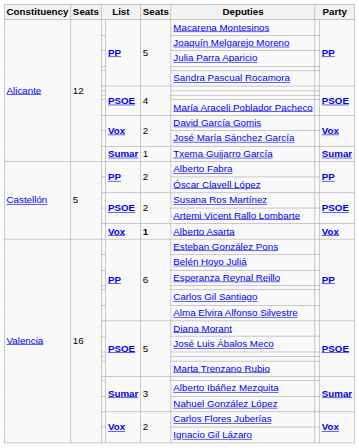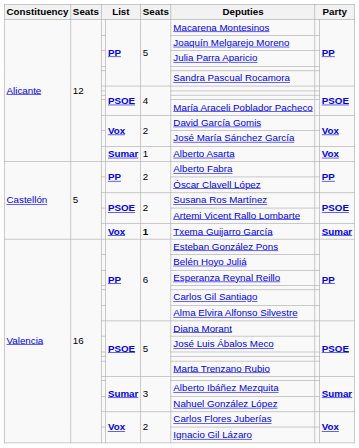Alicante / Sumar | Deputies: Txema Guijarro García -> Alberto Asarta
Alicante / Sumar | column 8: Sumar -> Vox
Castellón / Vox | Deputies: Alberto Asarta -> Txema Guijarro García
Castellón / Vox | column 8: Vox -> Sumar
